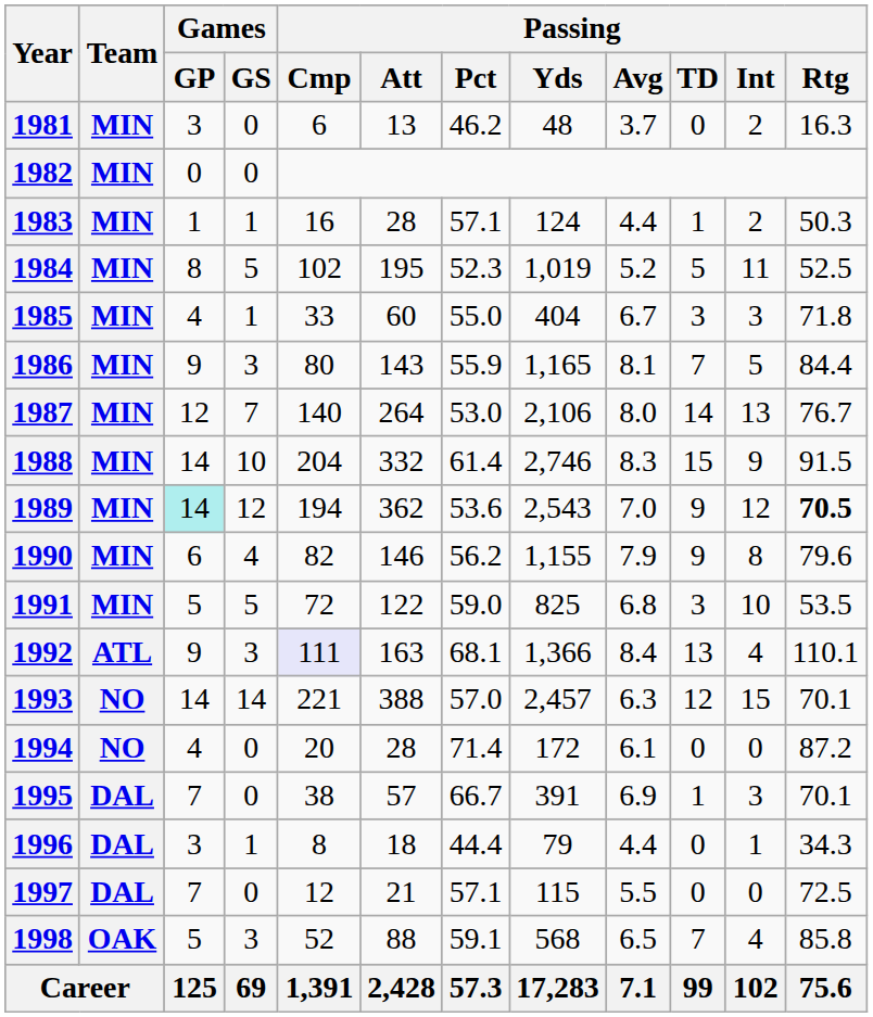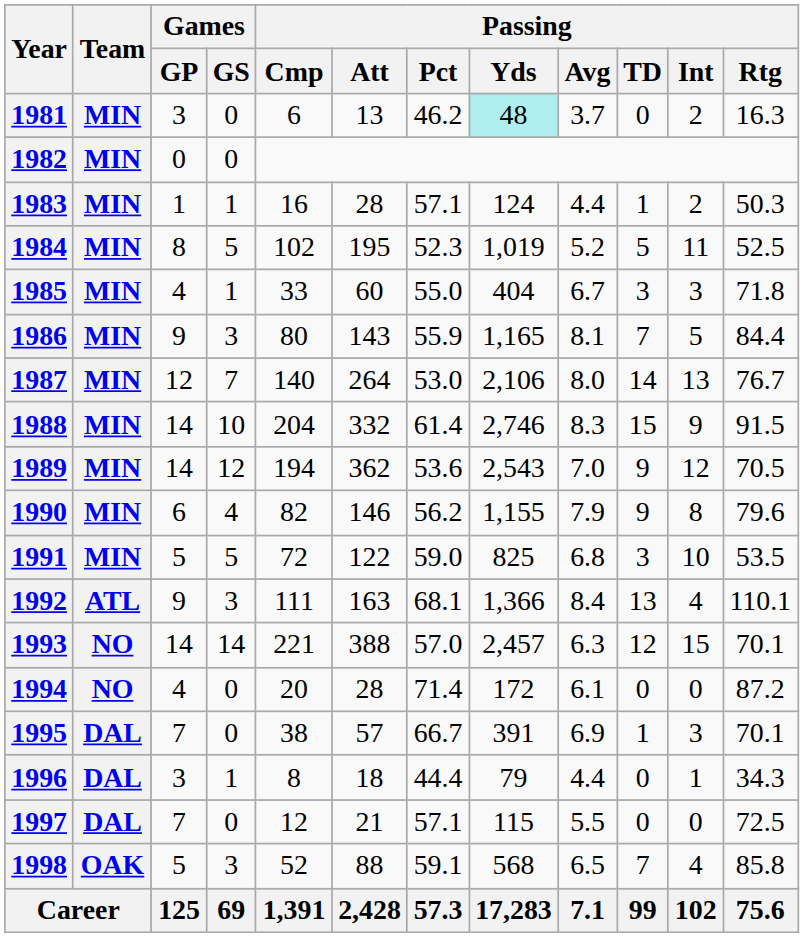1981 | Passing / Yds: no background -> paleturquoise background
1989 | Games / GP: paleturquoise background -> no background
1989 | Passing / Rtg: bold -> normal
1992 | Passing / Cmp: lavender background -> no background
